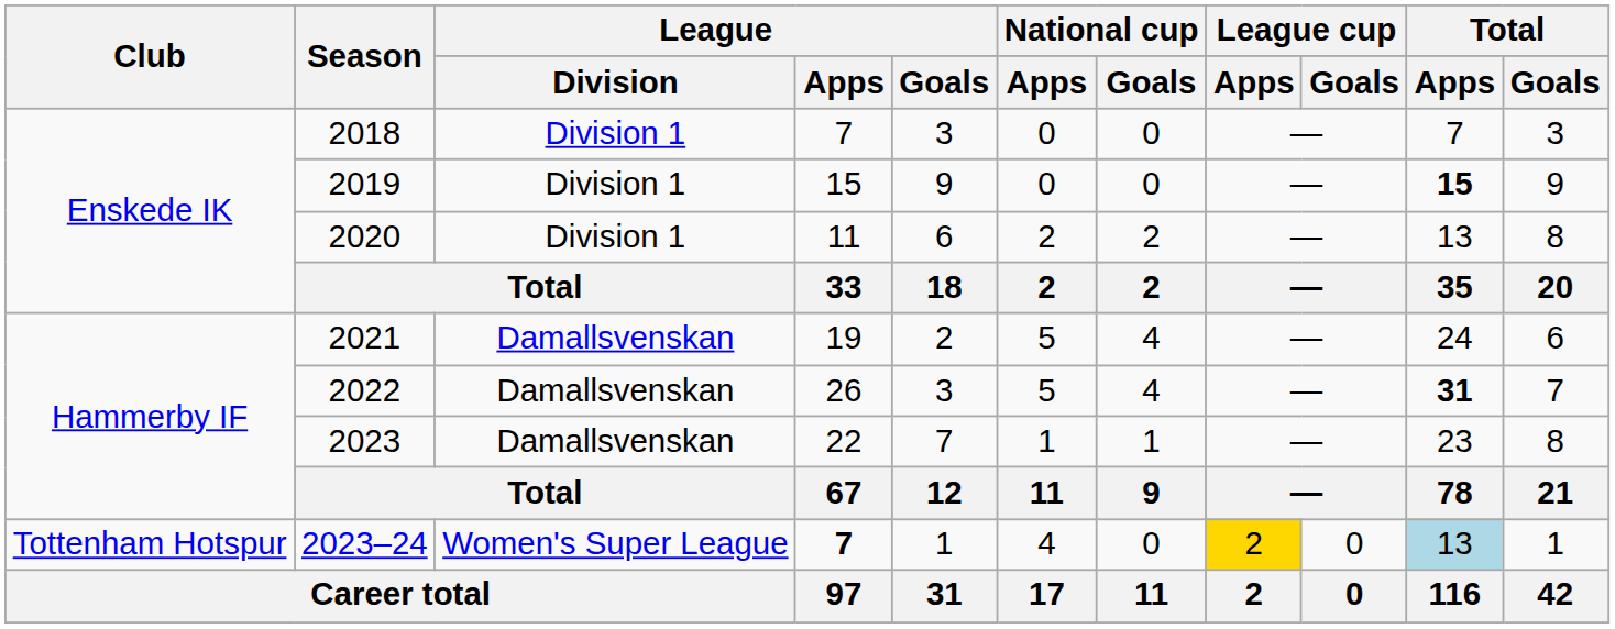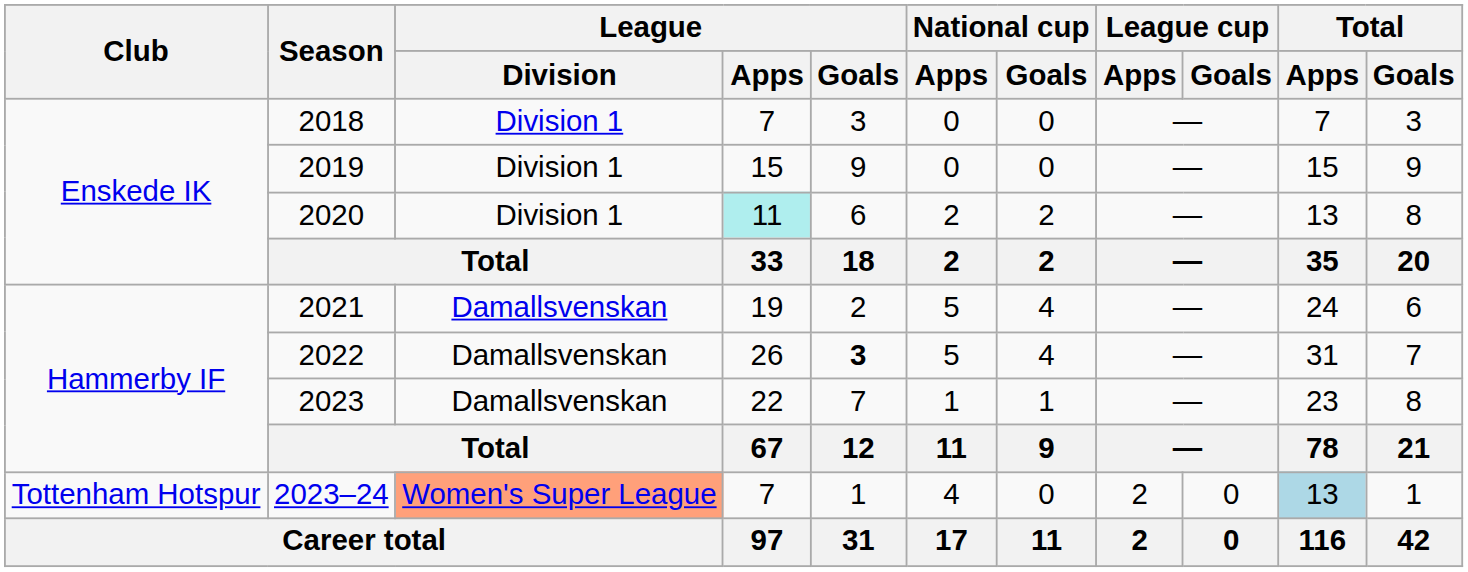2019 | Total / Apps: bold -> normal
2020 | League / Apps: no background -> paleturquoise background
2022 | League / Goals: normal -> bold
2022 | Total / Apps: bold -> normal
2023–24 | League / Division: no background -> lightsalmon background
2023–24 | League / Apps: bold -> normal
2023–24 | League cup / Apps: gold background -> no background
